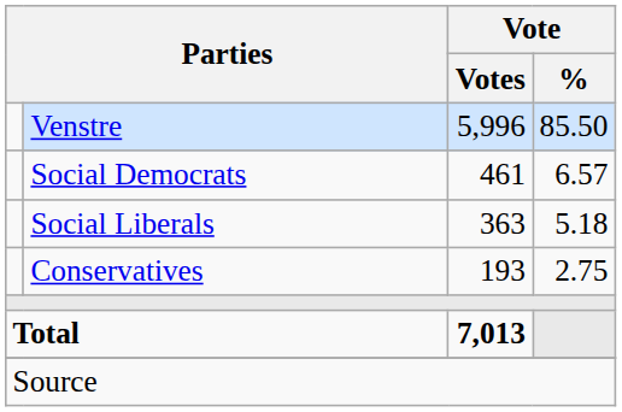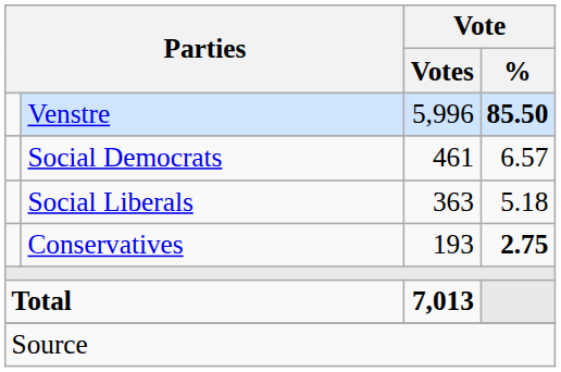Venstre | Vote / %: normal -> bold
Conservatives | Vote / %: normal -> bold
